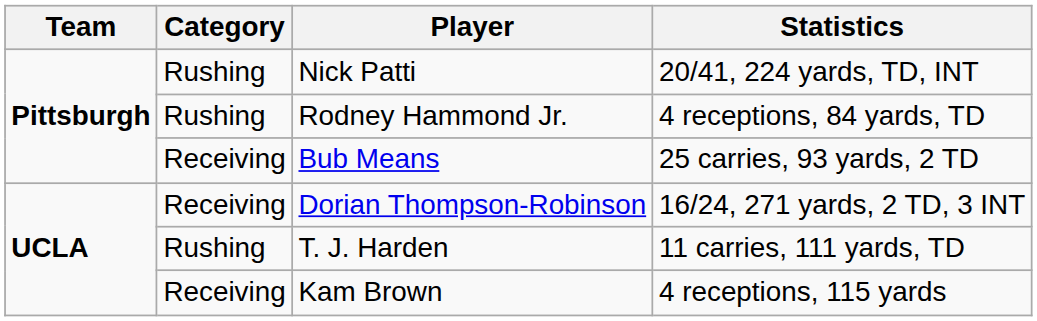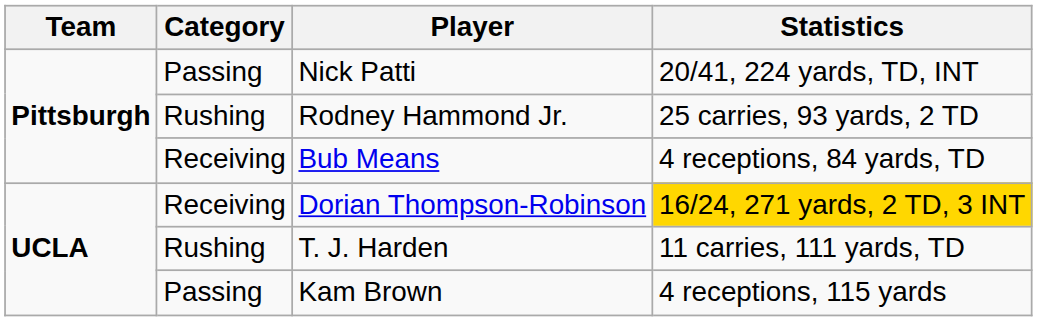Nick Patti | Category: Rushing -> Passing
Rodney Hammond Jr. | Statistics: 4 receptions, 84 yards, TD -> 25 carries, 93 yards, 2 TD
Bub Means | Statistics: 25 carries, 93 yards, 2 TD -> 4 receptions, 84 yards, TD
Dorian Thompson-Robinson | Statistics: no background -> gold background
Kam Brown | Category: Receiving -> Passing
